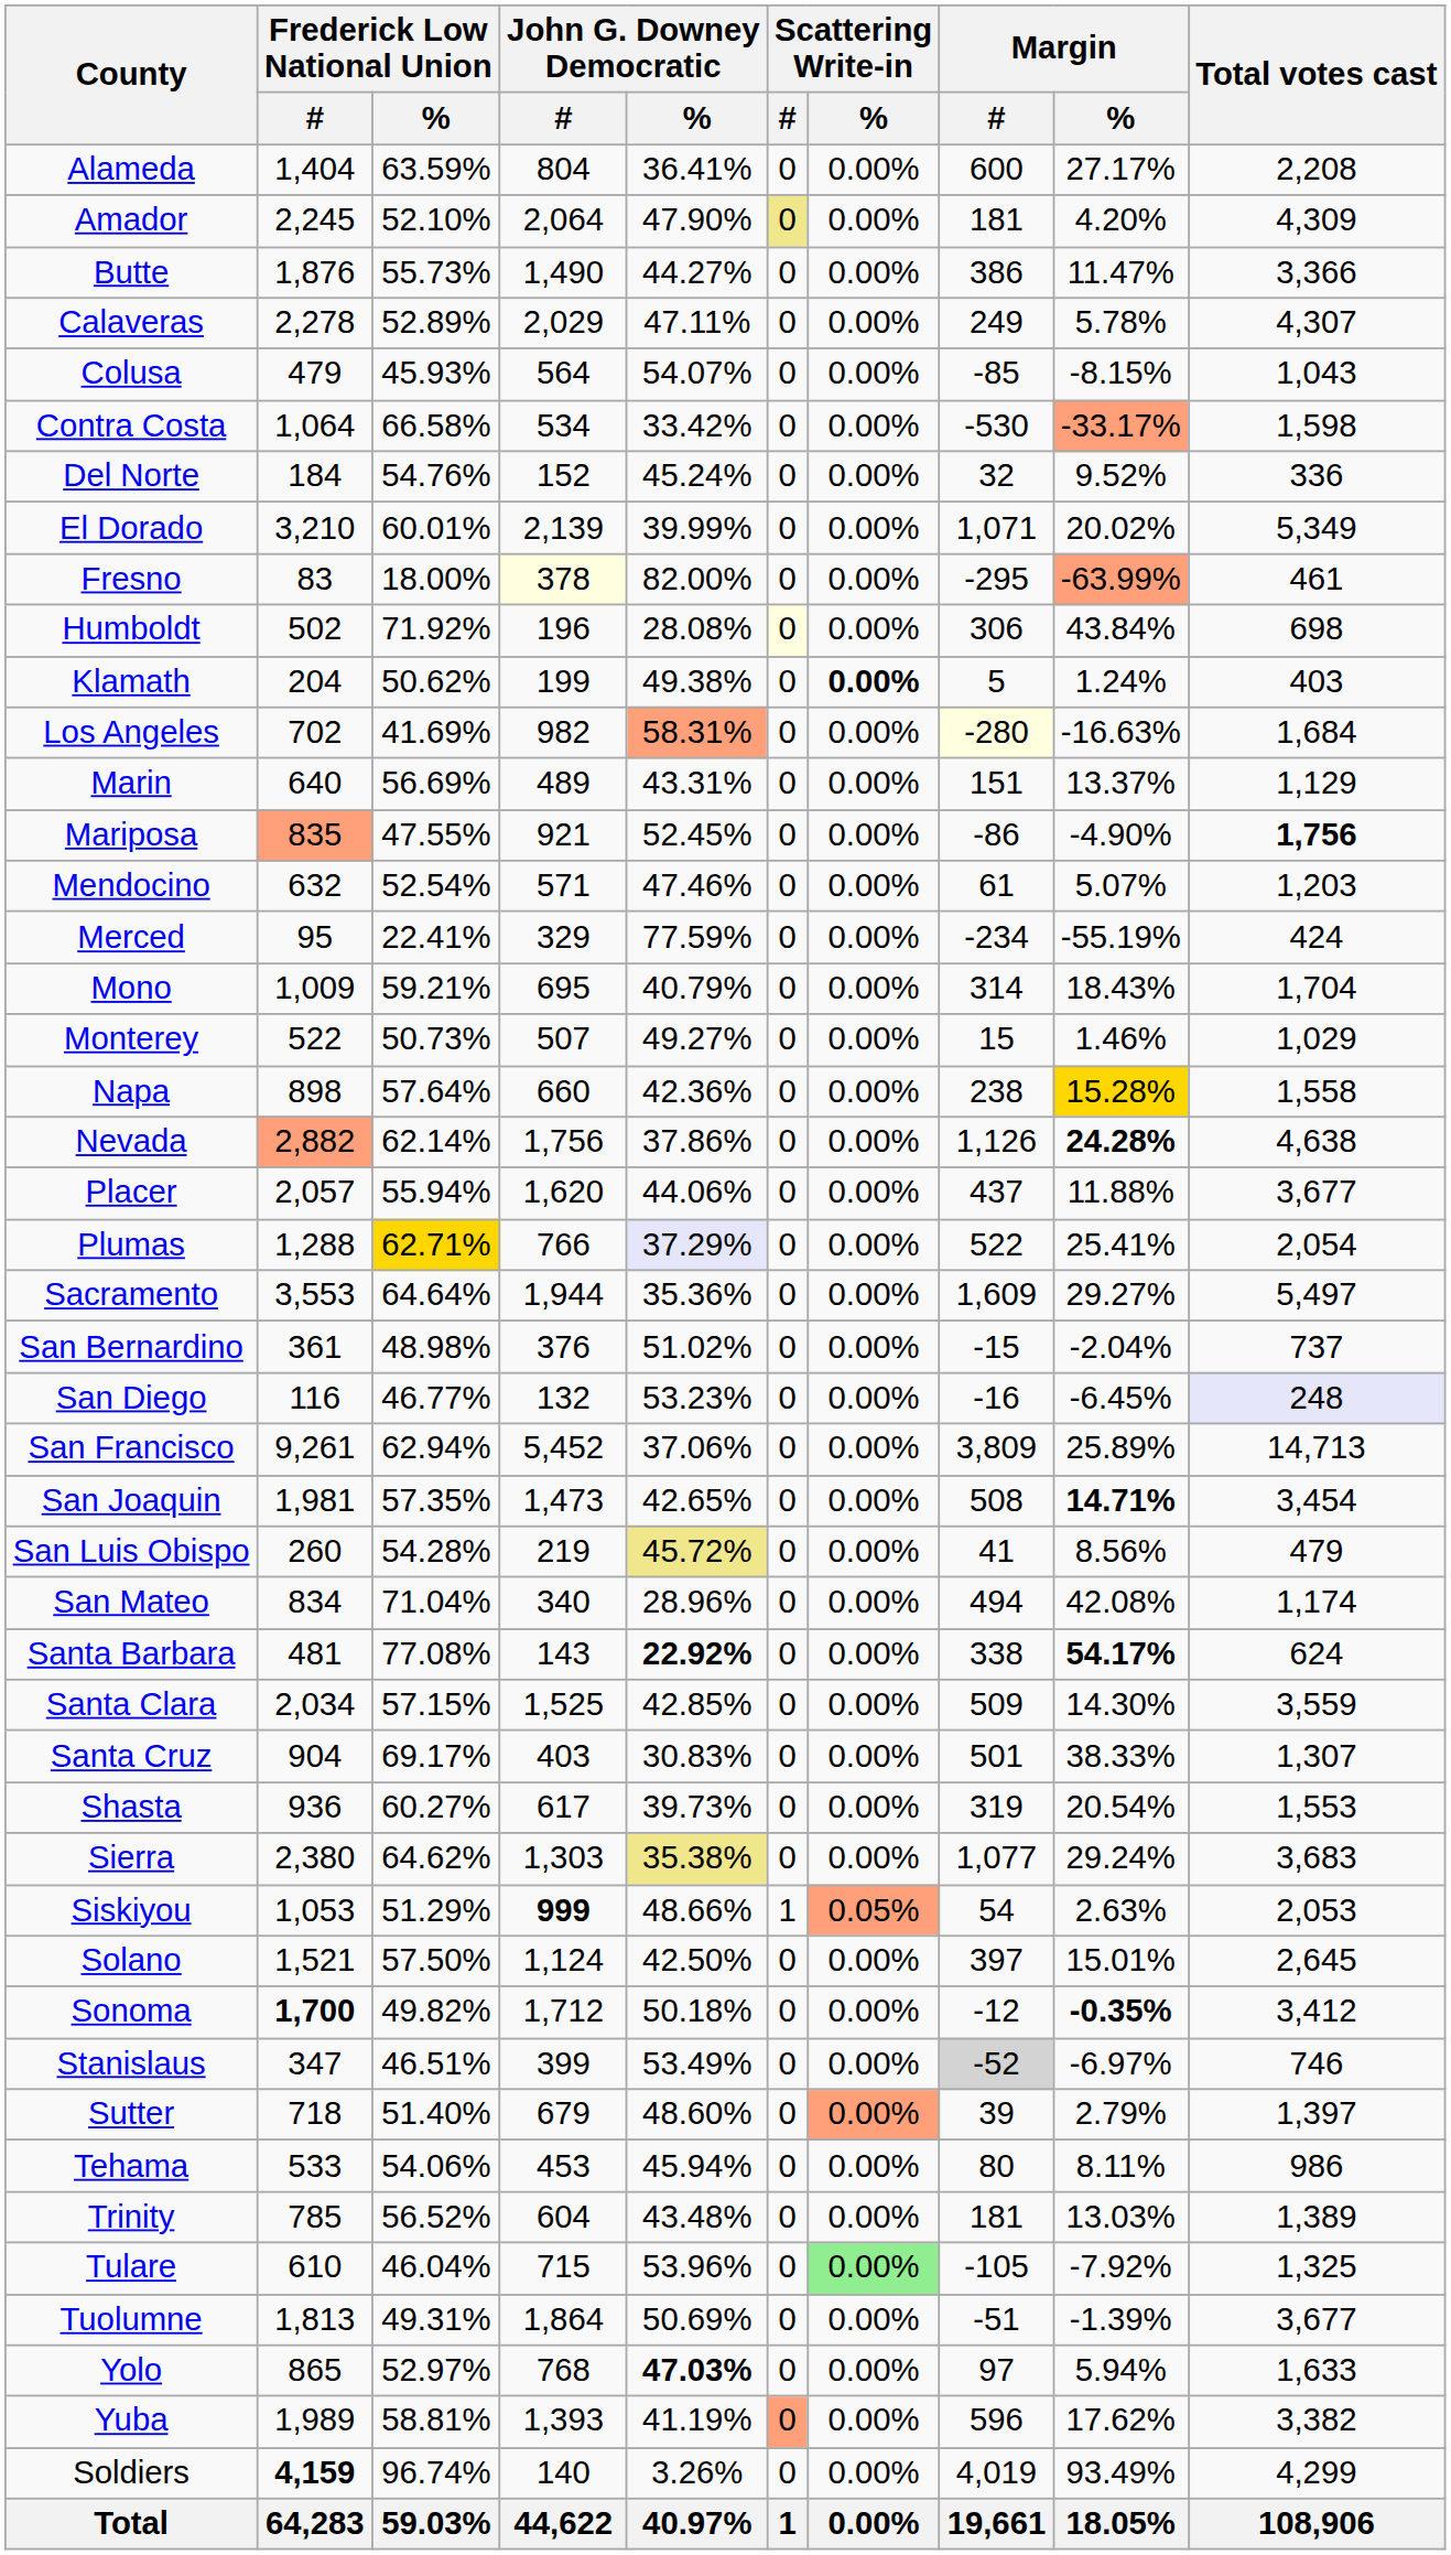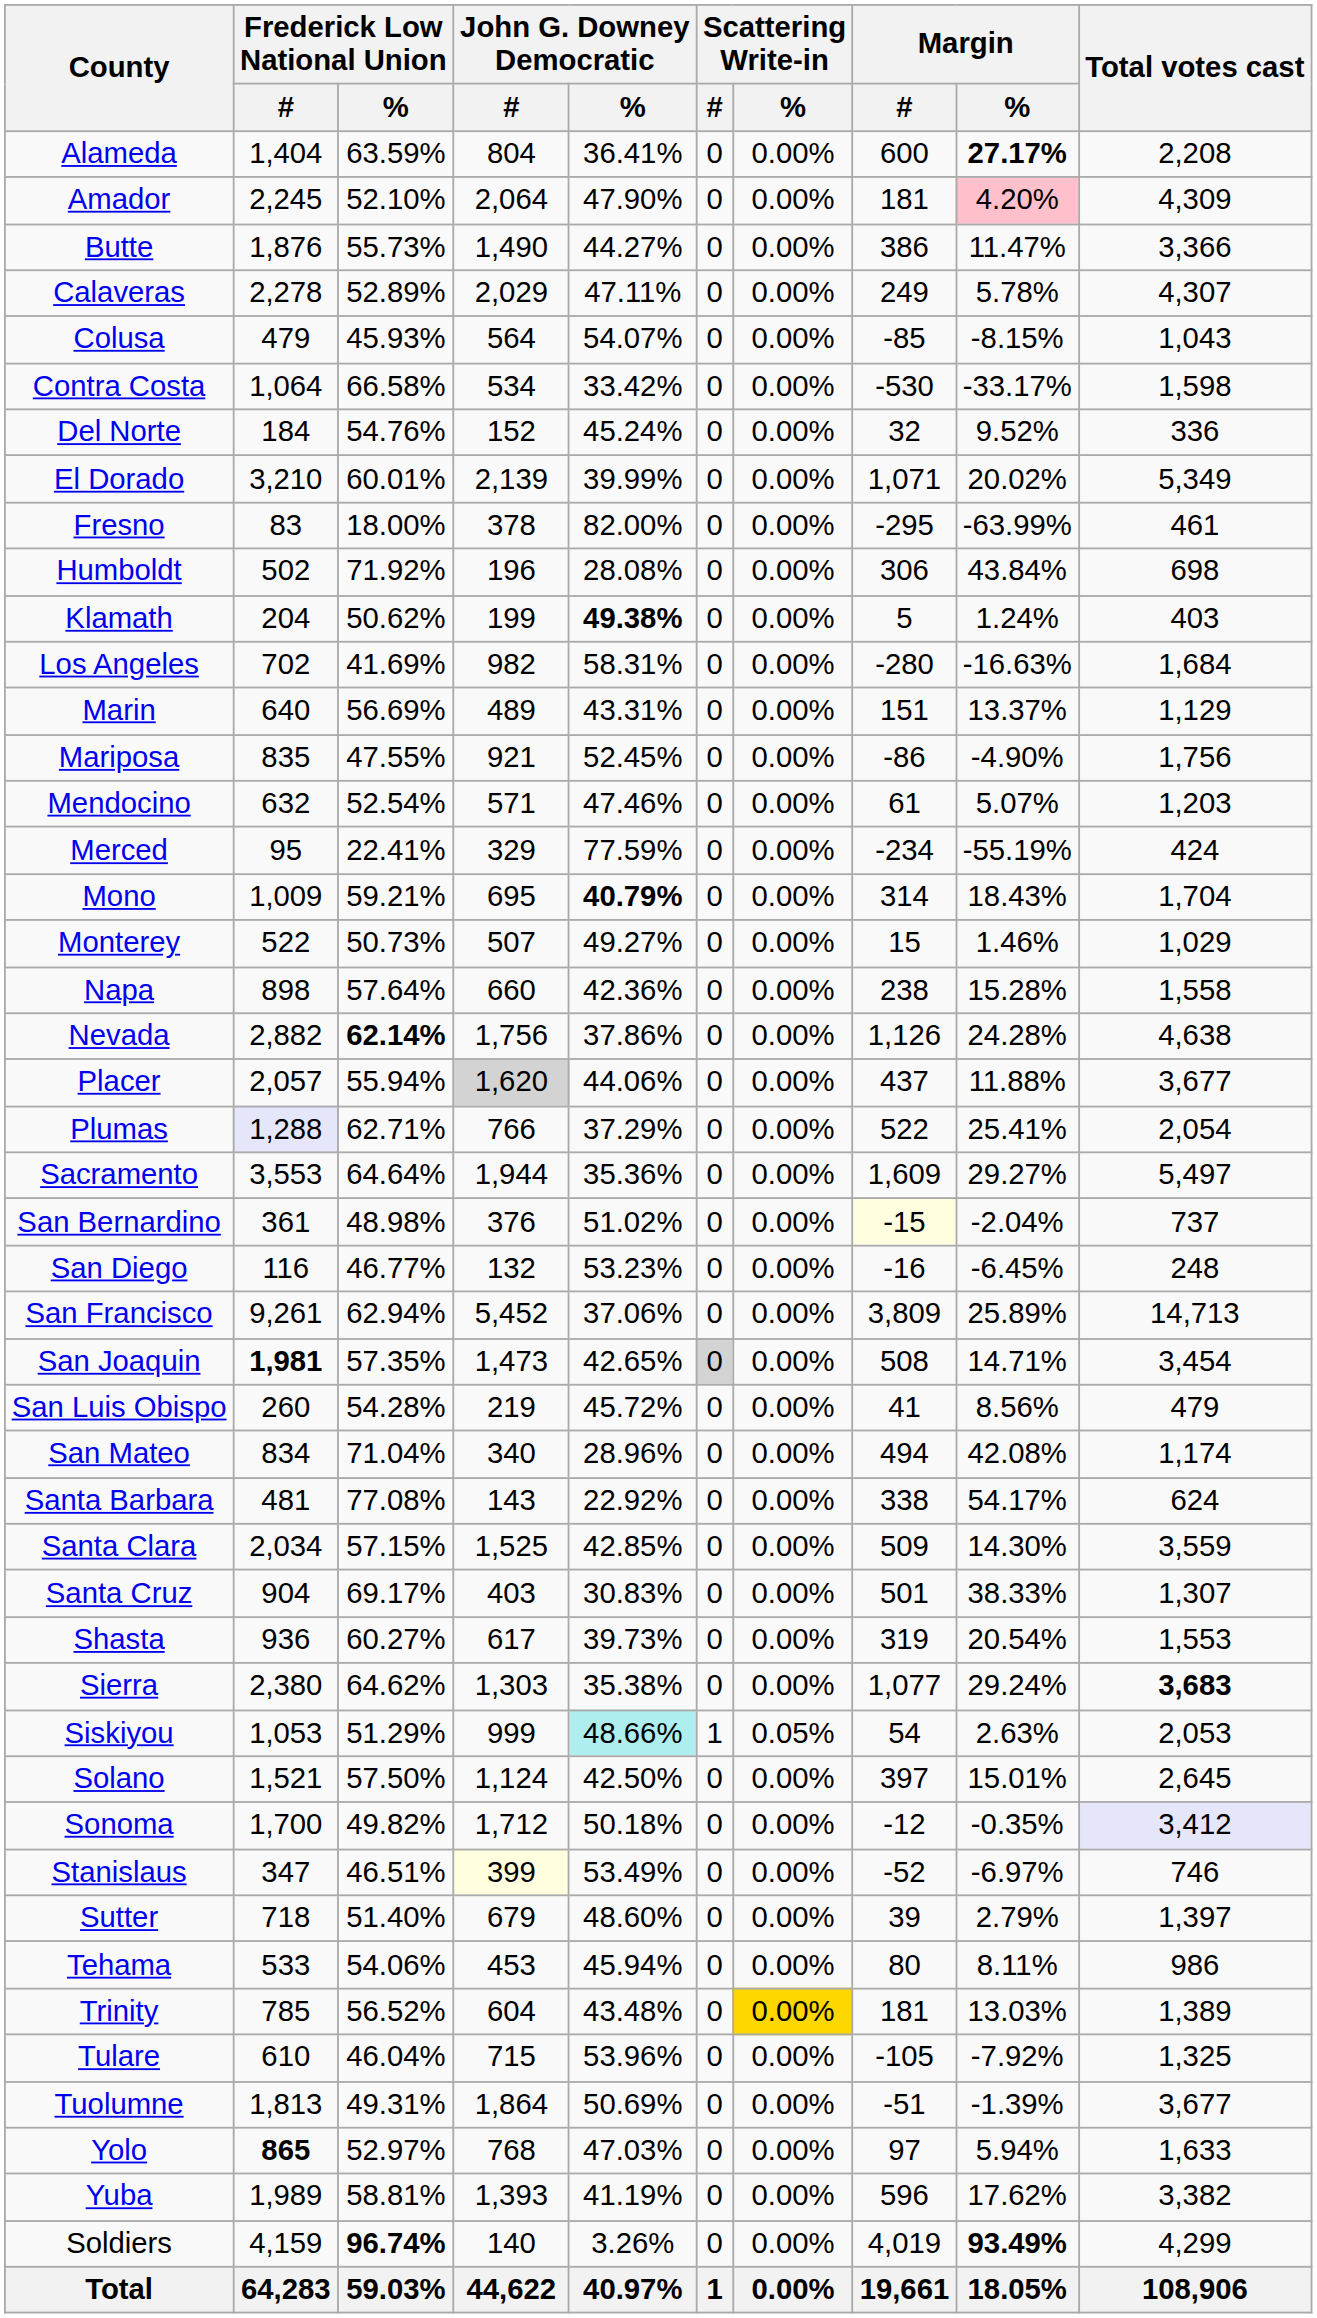Alameda | Margin / %: normal -> bold
Amador | Scattering Write-in / #: khaki background -> no background
Amador | Margin / %: no background -> pink background
Contra Costa | Margin / %: lightsalmon background -> no background
Fresno | John G. Downey Democratic / #: lightyellow background -> no background
Fresno | Margin / %: lightsalmon background -> no background
Humboldt | Scattering Write-in / #: lightyellow background -> no background
Klamath | John G. Downey Democratic / %: normal -> bold
Klamath | Scattering Write-in / %: bold -> normal
Los Angeles | John G. Downey Democratic / %: lightsalmon background -> no background
Los Angeles | Margin / #: lightyellow background -> no background
Mariposa | Frederick Low National Union / #: lightsalmon background -> no background
Mariposa | Total votes cast: bold -> normal
Mono | John G. Downey Democratic / %: normal -> bold
Napa | Margin / %: gold background -> no background
Nevada | Frederick Low National Union / #: lightsalmon background -> no background
Nevada | Frederick Low National Union / %: normal -> bold
Nevada | Margin / %: bold -> normal
Placer | John G. Downey Democratic / #: no background -> lightgrey background
Plumas | Frederick Low National Union / #: no background -> lavender background
Plumas | Frederick Low National Union / %: gold background -> no background
Plumas | John G. Downey Democratic / %: lavender background -> no background
San Bernardino | Margin / #: no background -> lightyellow background
San Diego | Total votes cast: lavender background -> no background
San Joaquin | Frederick Low National Union / #: normal -> bold
San Joaquin | Scattering Write-in / #: no background -> lightgrey background
San Joaquin | Margin / %: bold -> normal
San Luis Obispo | John G. Downey Democratic / %: khaki background -> no background
Santa Barbara | John G. Downey Democratic / %: bold -> normal
Santa Barbara | Margin / %: bold -> normal
Sierra | John G. Downey Democratic / %: khaki background -> no background
Sierra | Total votes cast: normal -> bold
Siskiyou | John G. Downey Democratic / #: bold -> normal
Siskiyou | John G. Downey Democratic / %: no background -> paleturquoise background
Siskiyou | Scattering Write-in / %: lightsalmon background -> no background
Sonoma | Frederick Low National Union / #: bold -> normal
Sonoma | Margin / %: bold -> normal
Sonoma | Total votes cast: no background -> lavender background
Stanislaus | John G. Downey Democratic / #: no background -> lightyellow background
Stanislaus | Margin / #: lightgrey background -> no background
Sutter | Scattering Write-in / %: lightsalmon background -> no background
Trinity | Scattering Write-in / %: no background -> gold background
Tulare | Scattering Write-in / %: lightgreen background -> no background
Yolo | Frederick Low National Union / #: normal -> bold
Yolo | John G. Downey Democratic / %: bold -> normal
Yuba | Scattering Write-in / #: lightsalmon background -> no background
Soldiers | Frederick Low National Union / #: bold -> normal
Soldiers | Frederick Low National Union / %: normal -> bold
Soldiers | Margin / %: normal -> bold
